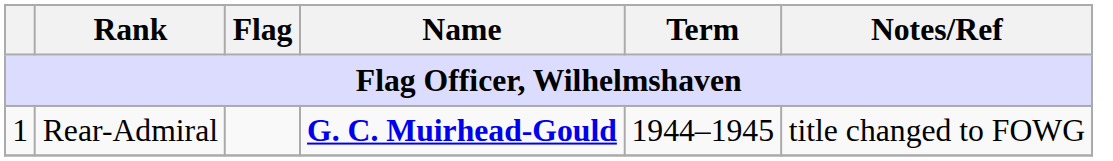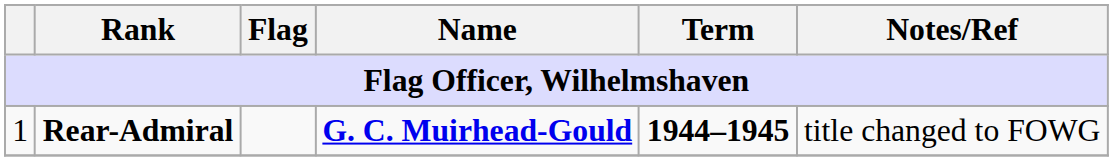1 | Rank: normal -> bold
1 | Term: normal -> bold
